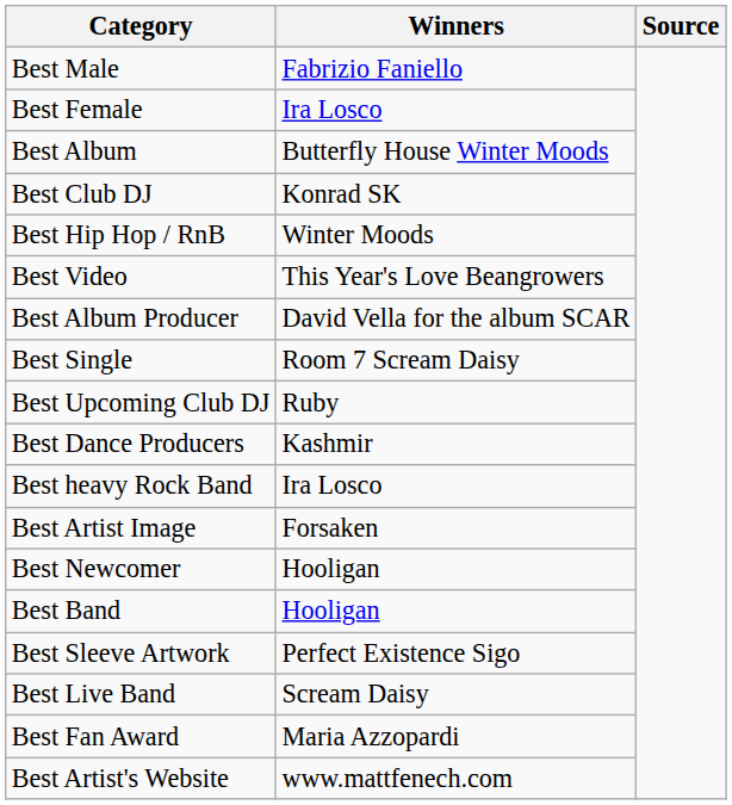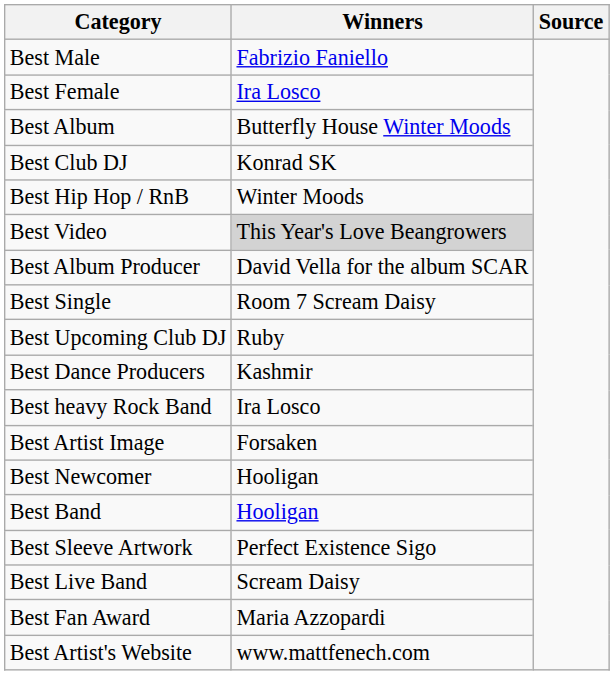Best Video | Winners: no background -> lightgrey background
